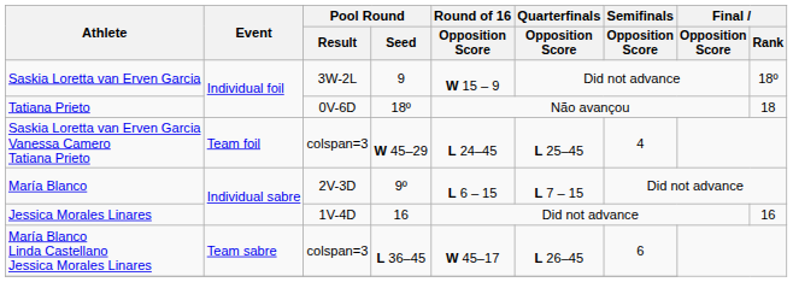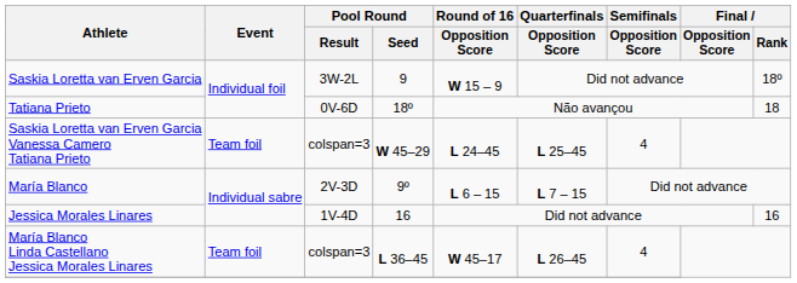María Blanco Linda Castellano Jessica Morales Linares | Event: Team sabre -> Team foil
María Blanco Linda Castellano Jessica Morales Linares | Semifinals / Opposition Score: 6 -> 4
